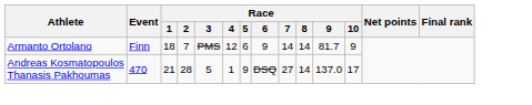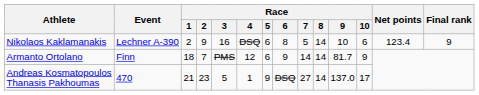+ row: Nikolaos Kaklamanakis | Lechner A-390 | 2 | 9 | 16 | DSQ | 6 | 8 | 5 | 14 | 10 | 6 | 123.4 | 9
Andreas Kosmatopoulos Thanasis Pakhoumas | Race / 2: 28 -> 23
